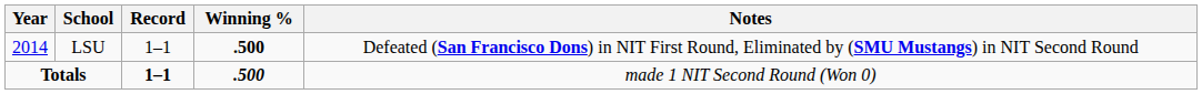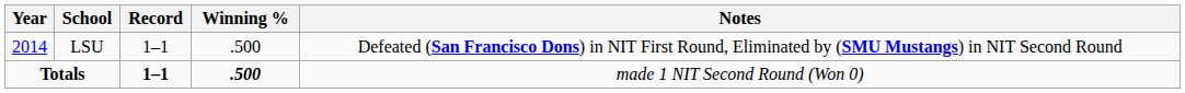2014 | Winning %: bold -> normal
